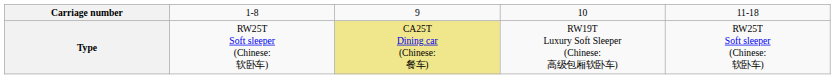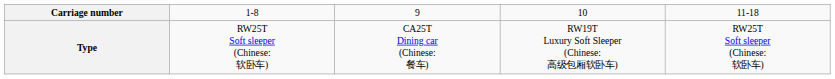Type | column 3: khaki background -> no background
